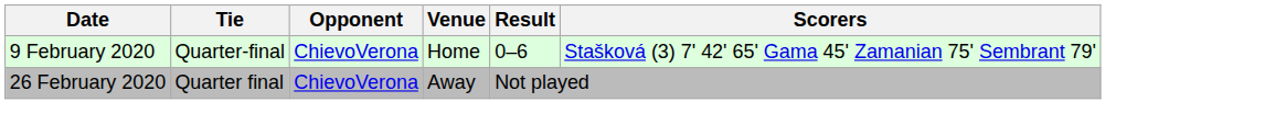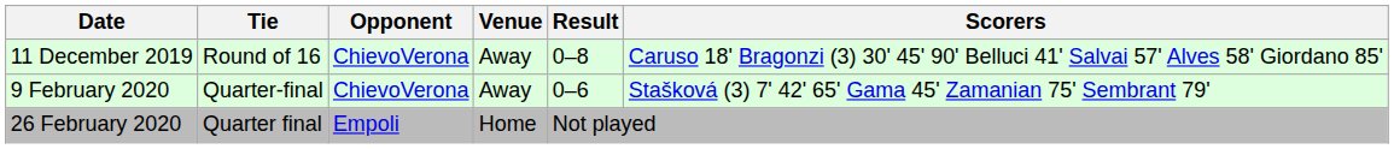+ row: 11 December 2019 | Round of 16 | ChievoVerona | Away | 0–8 | Caruso 18' Bragonzi (3) 30' 45' 90' Belluci 41' Salvai 57' Alves 58' Giordano 85'
9 February 2020 | Venue: Home -> Away
26 February 2020 | Opponent: ChievoVerona -> Empoli
26 February 2020 | Venue: Away -> Home
